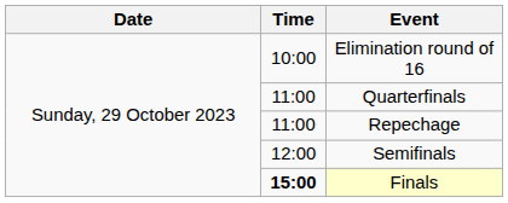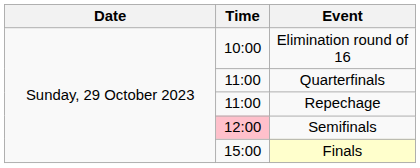Semifinals | Time: no background -> pink background
Finals | Time: bold -> normal
